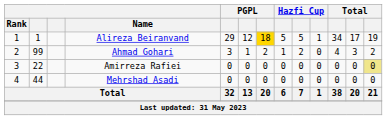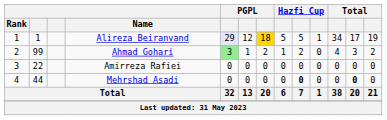Alireza Beiranvand | column 5: no background -> lavender background
Ahmad Gohari | column 5: no background -> lightgreen background
Amirreza Rafiei | column 13: khaki background -> no background
Mehrshad Asadi | column 9: normal -> bold
Mehrshad Asadi | column 12: normal -> bold
